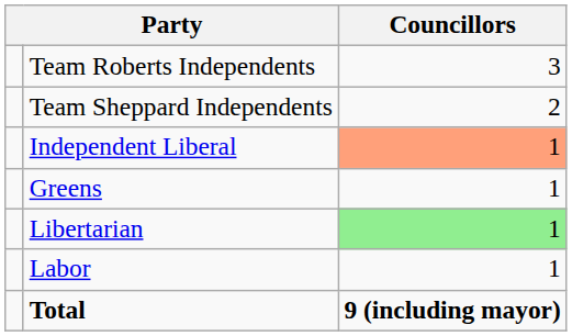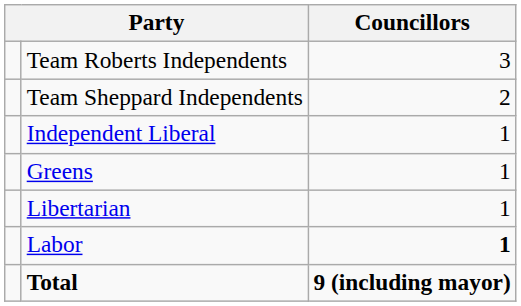Independent Liberal | Councillors: lightsalmon background -> no background
Libertarian | Councillors: lightgreen background -> no background
Labor | Councillors: normal -> bold
